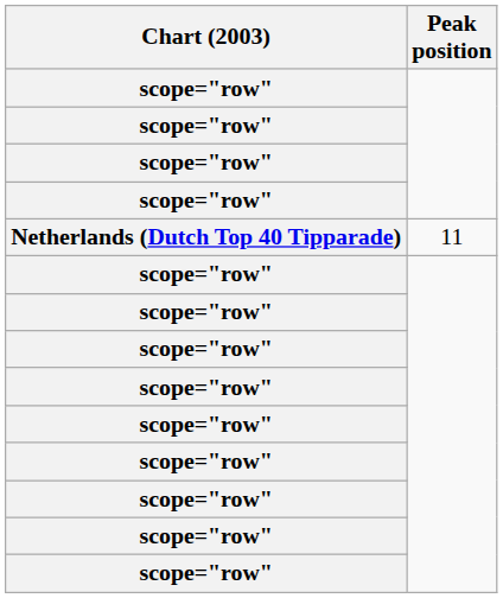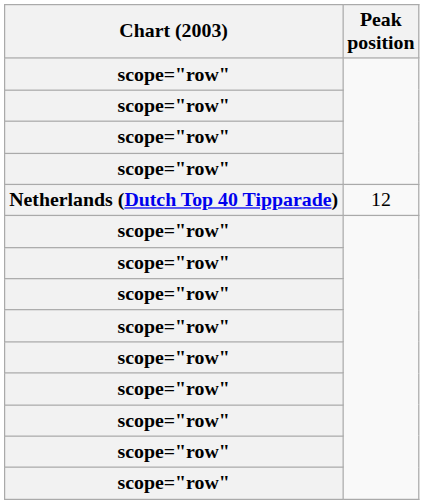Netherlands (Dutch Top 40 Tipparade) | Peak position: 11 -> 12
